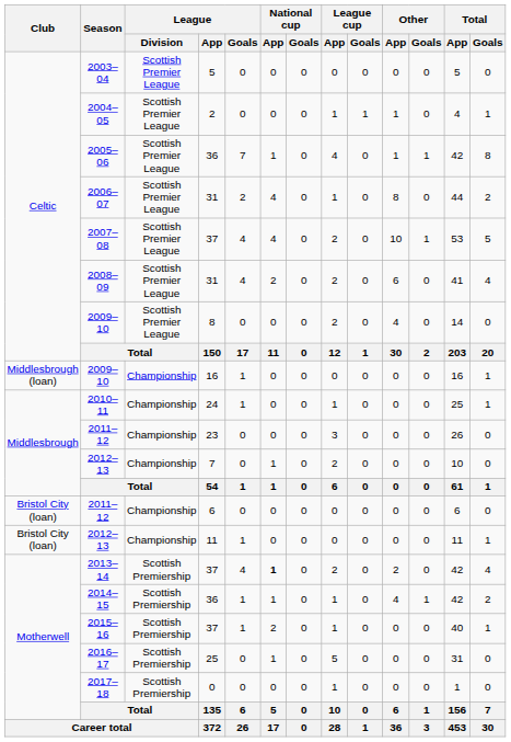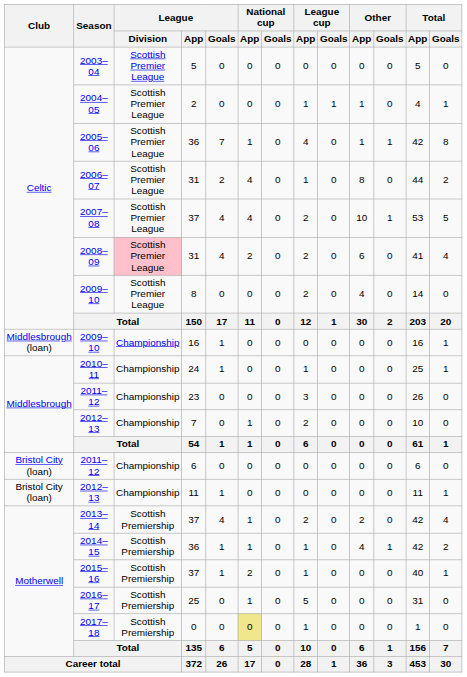2008–09 | League / Division: no background -> pink background
2013–14 | National cup / App: bold -> normal
2017–18 | National cup / App: no background -> khaki background
